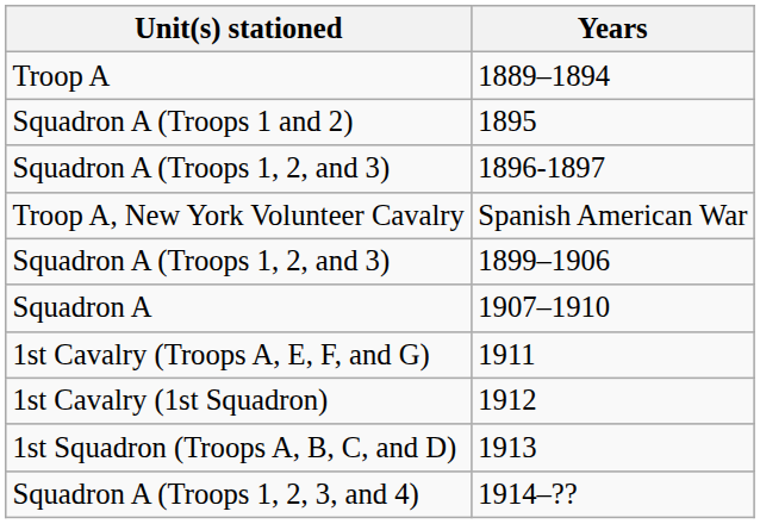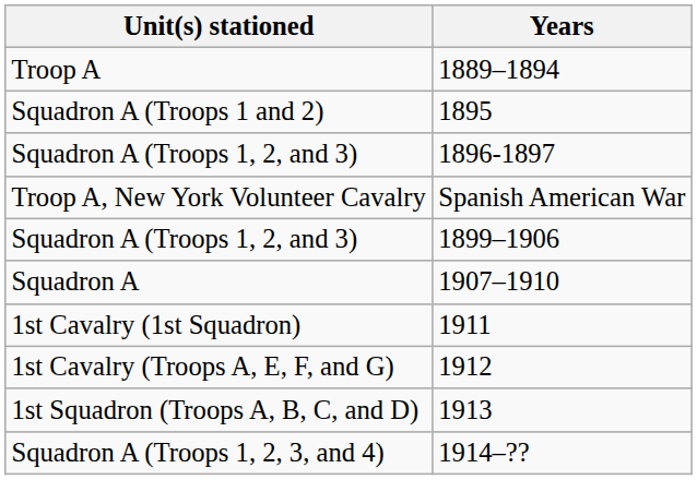row 8 | Unit(s) stationed: 1st Cavalry (Troops A, E, F, and G) -> 1st Cavalry (1st Squadron)
row 9 | Unit(s) stationed: 1st Cavalry (1st Squadron) -> 1st Cavalry (Troops A, E, F, and G)
